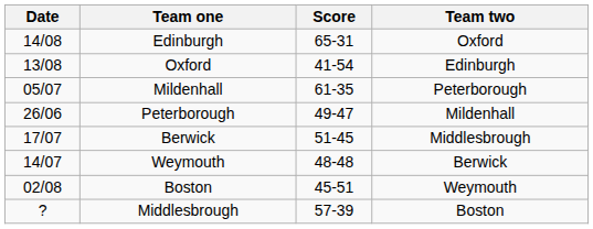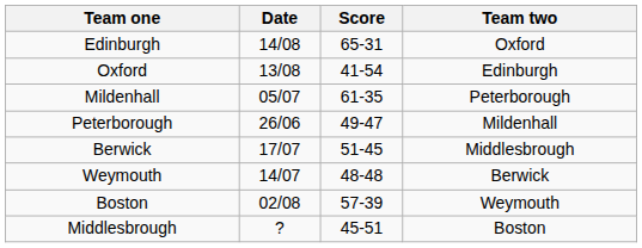columns swapped: Date <-> Team one
row 8 | Score: 45-51 -> 57-39
row 9 | Score: 57-39 -> 45-51
